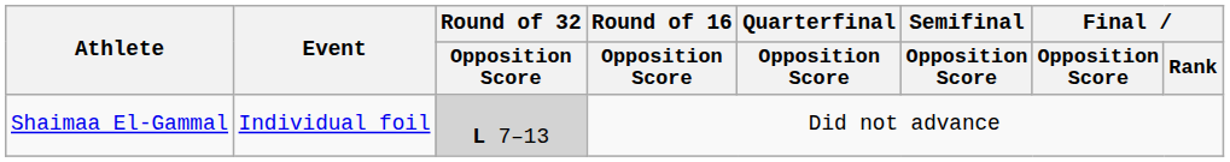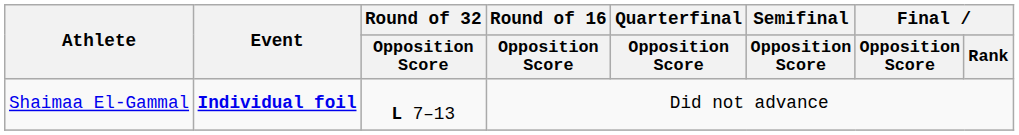Shaimaa El-Gammal | Event: normal -> bold
Shaimaa El-Gammal | Round of 32 / Opposition Score: lightgrey background -> no background
